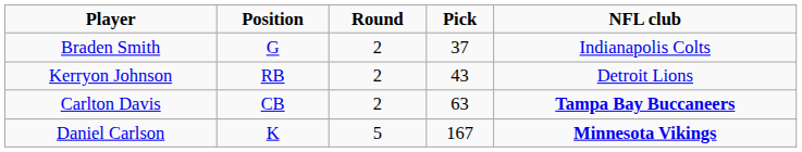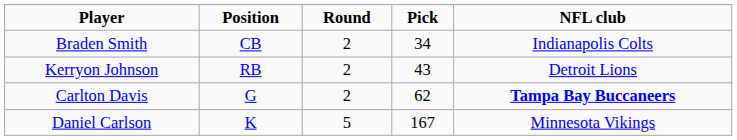Braden Smith | Position: G -> CB
Braden Smith | Pick: 37 -> 34
Carlton Davis | Position: CB -> G
Carlton Davis | Pick: 63 -> 62
Daniel Carlson | NFL club: bold -> normal
